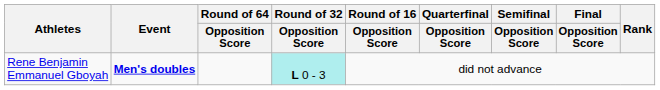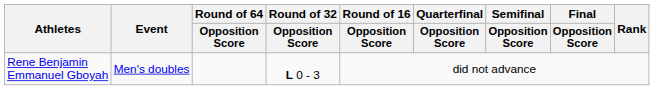Rene Benjamin Emmanuel Gboyah | Event: bold -> normal
Rene Benjamin Emmanuel Gboyah | Round of 32 / Opposition Score: paleturquoise background -> no background
